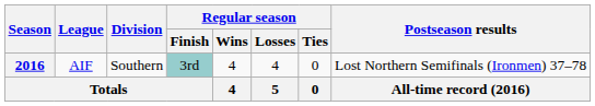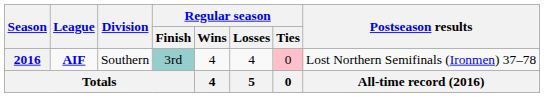2016 | League: normal -> bold
2016 | Regular season / Ties: no background -> pink background
